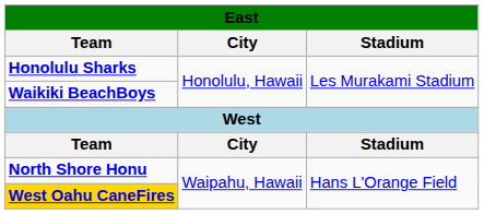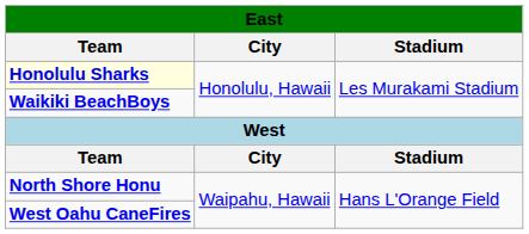Honolulu Sharks | Team: no background -> lightyellow background
West Oahu CaneFires | Team: gold background -> no background
